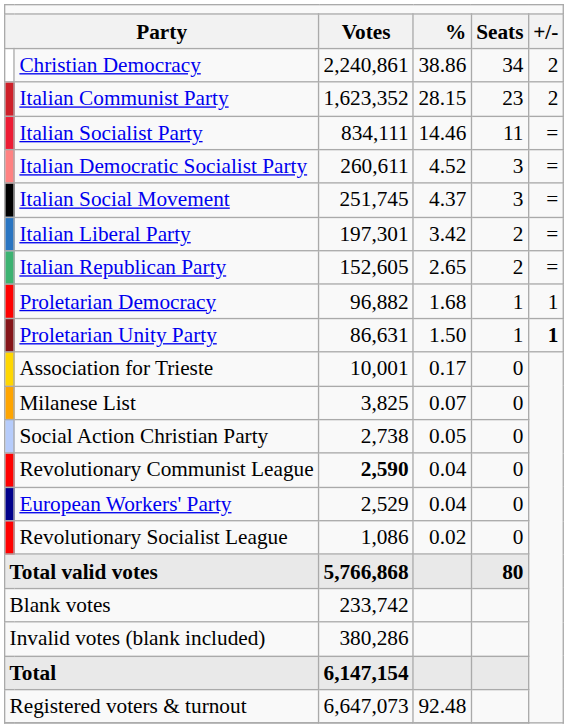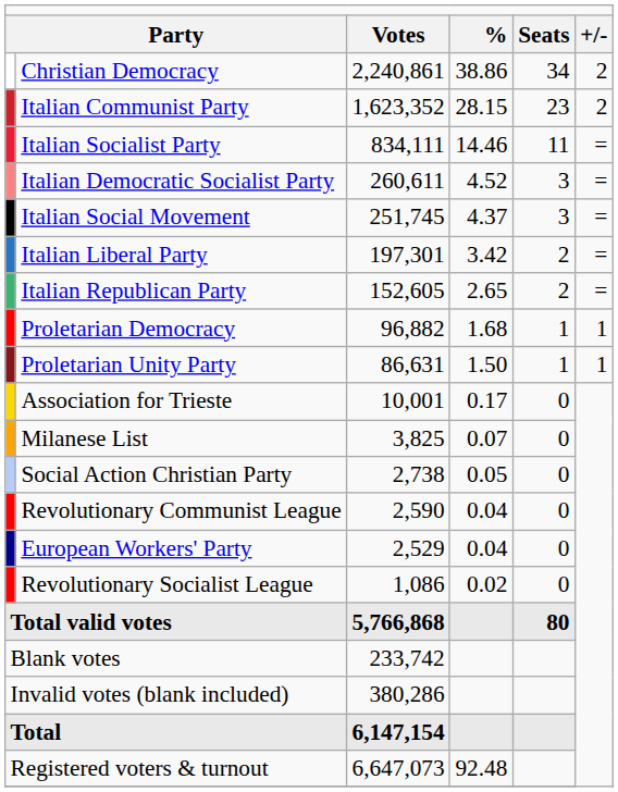Proletarian Unity Party | column 6: bold -> normal
Revolutionary Communist League | column 3: bold -> normal
